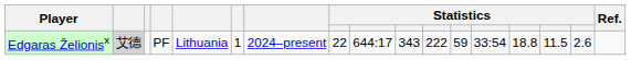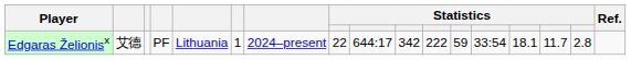Edgaras Želionisx | column 2: lightgrey background -> no background
Edgaras Želionisx | column 10: 343 -> 342
Edgaras Želionisx | column 14: 18.8 -> 18.1
Edgaras Želionisx | column 15: 11.5 -> 11.7
Edgaras Želionisx | column 16: 2.6 -> 2.8
